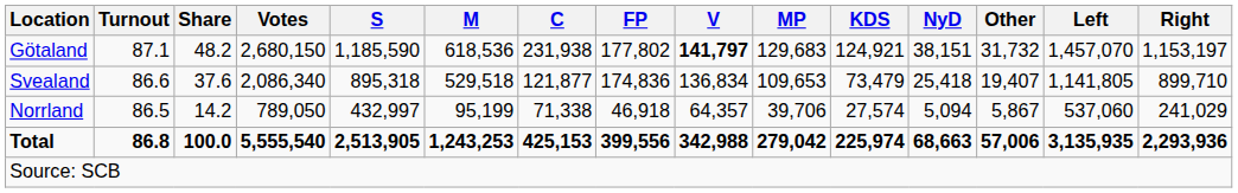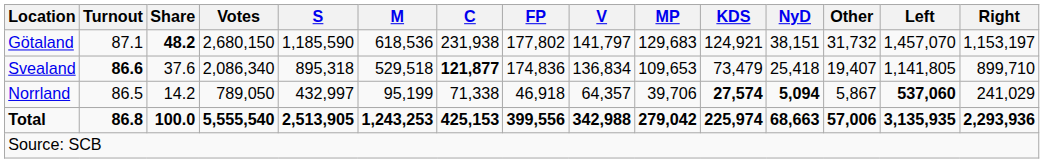Götaland | Share: normal -> bold
Götaland | V: bold -> normal
Svealand | Turnout: normal -> bold
Svealand | C: normal -> bold
Norrland | KDS: normal -> bold
Norrland | NyD: normal -> bold
Norrland | Left: normal -> bold
